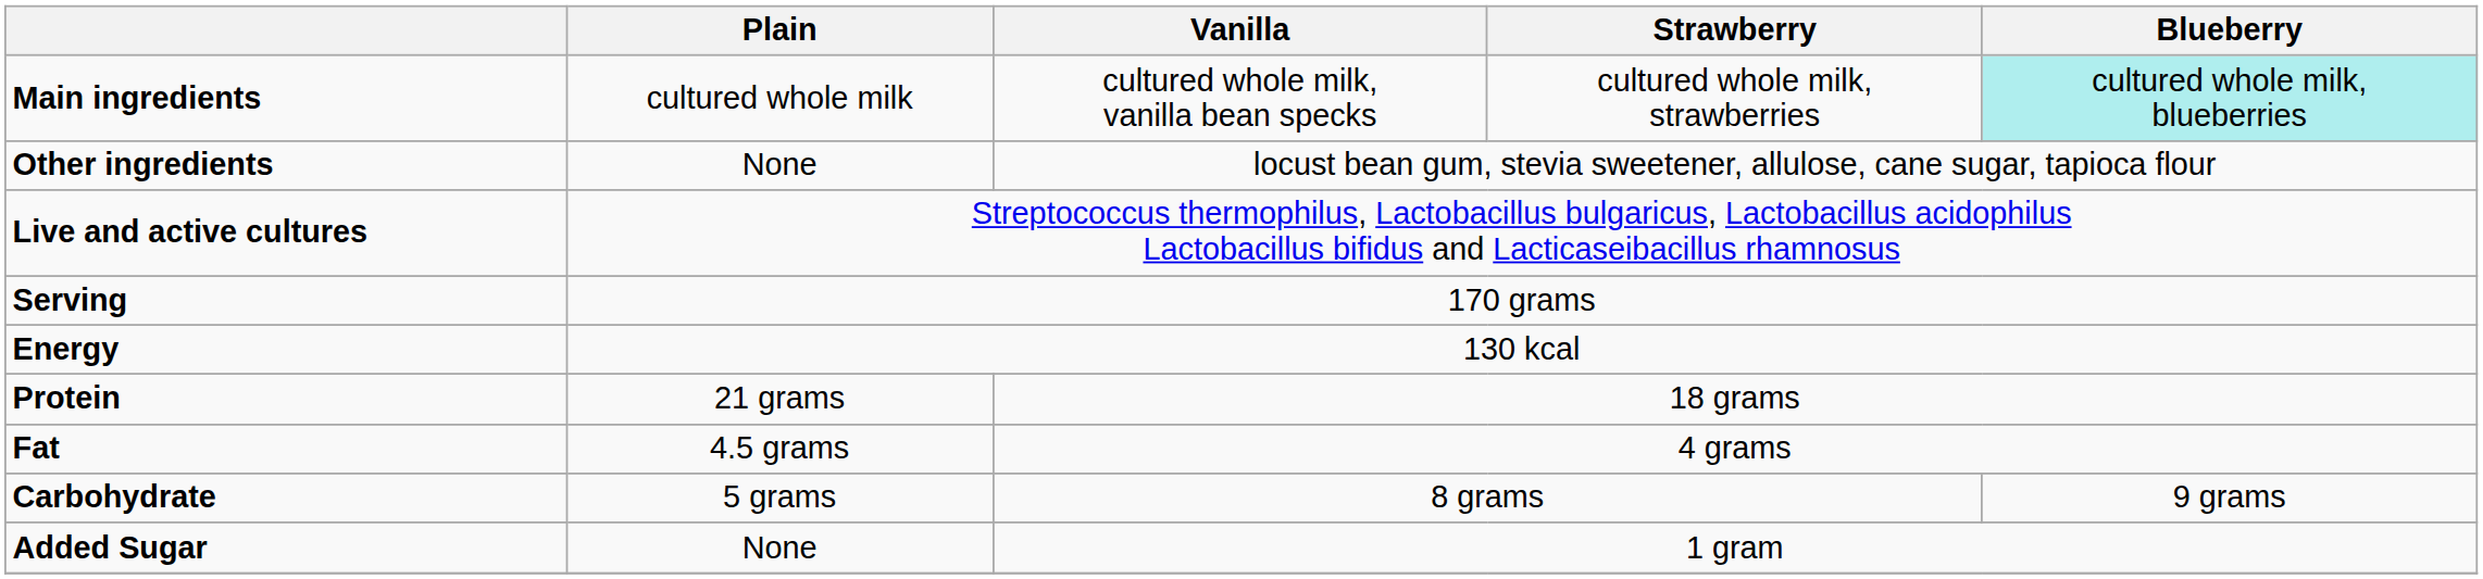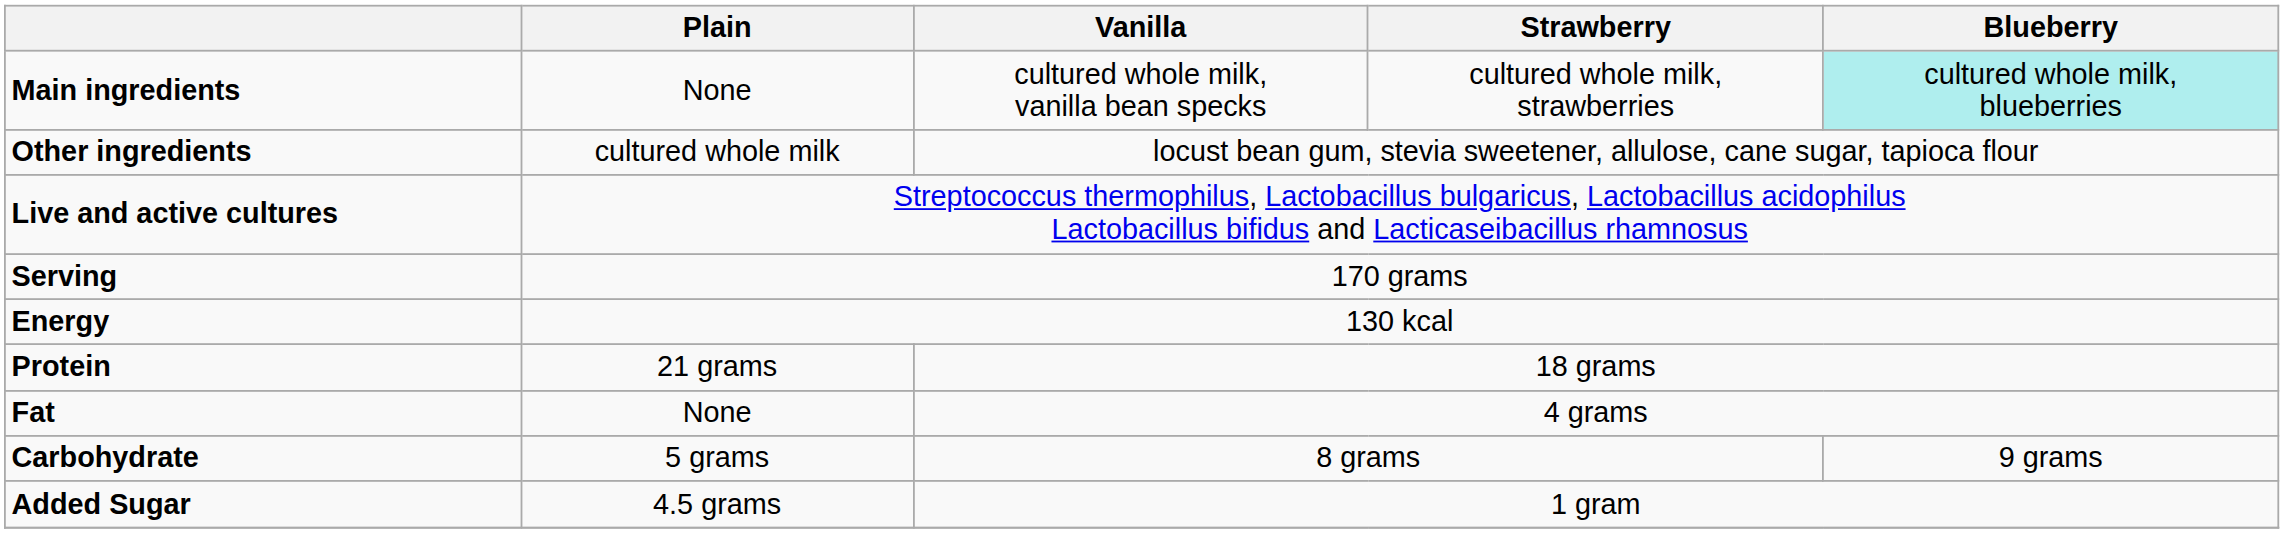Main ingredients | Plain: cultured whole milk -> None
Other ingredients | Plain: None -> cultured whole milk
Fat | Plain: 4.5 grams -> None
Added Sugar | Plain: None -> 4.5 grams
